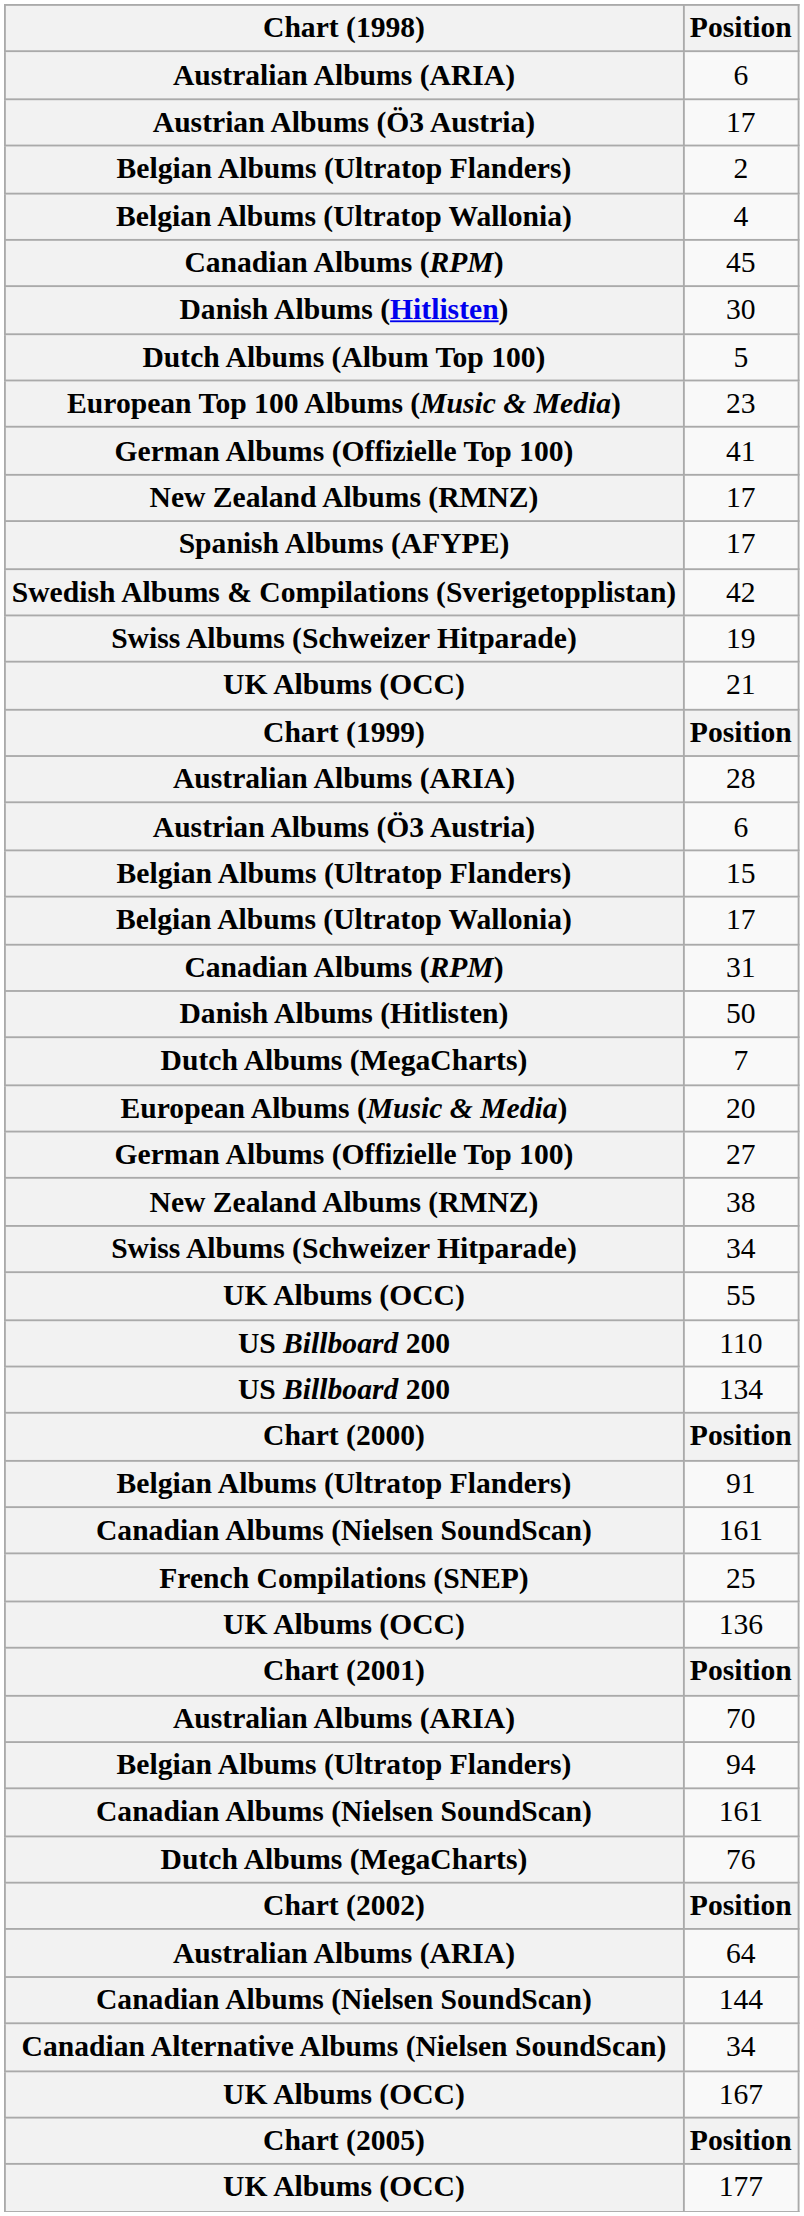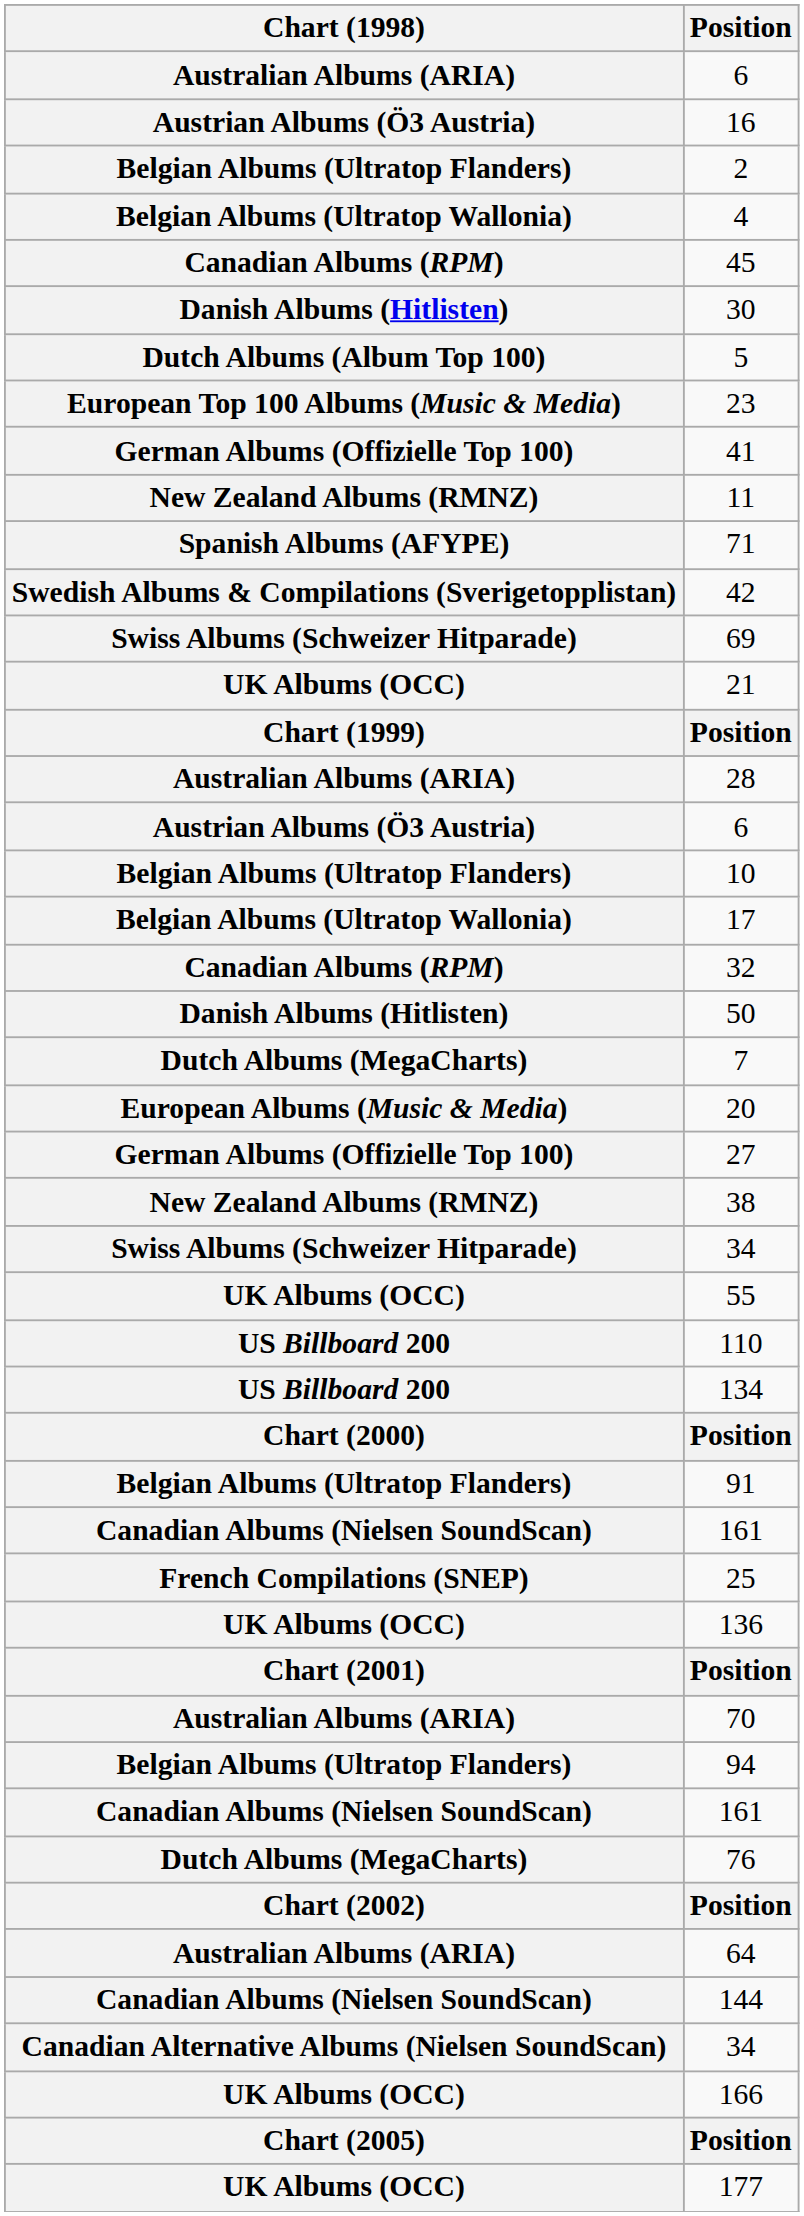row 3 | Position: 17 -> 16
row 11 | Position: 17 -> 11
row 12 | Position: 17 -> 71
row 14 | Position: 19 -> 69
row 19 | Position: 15 -> 10
row 21 | Position: 31 -> 32
row 45 | Position: 167 -> 166
